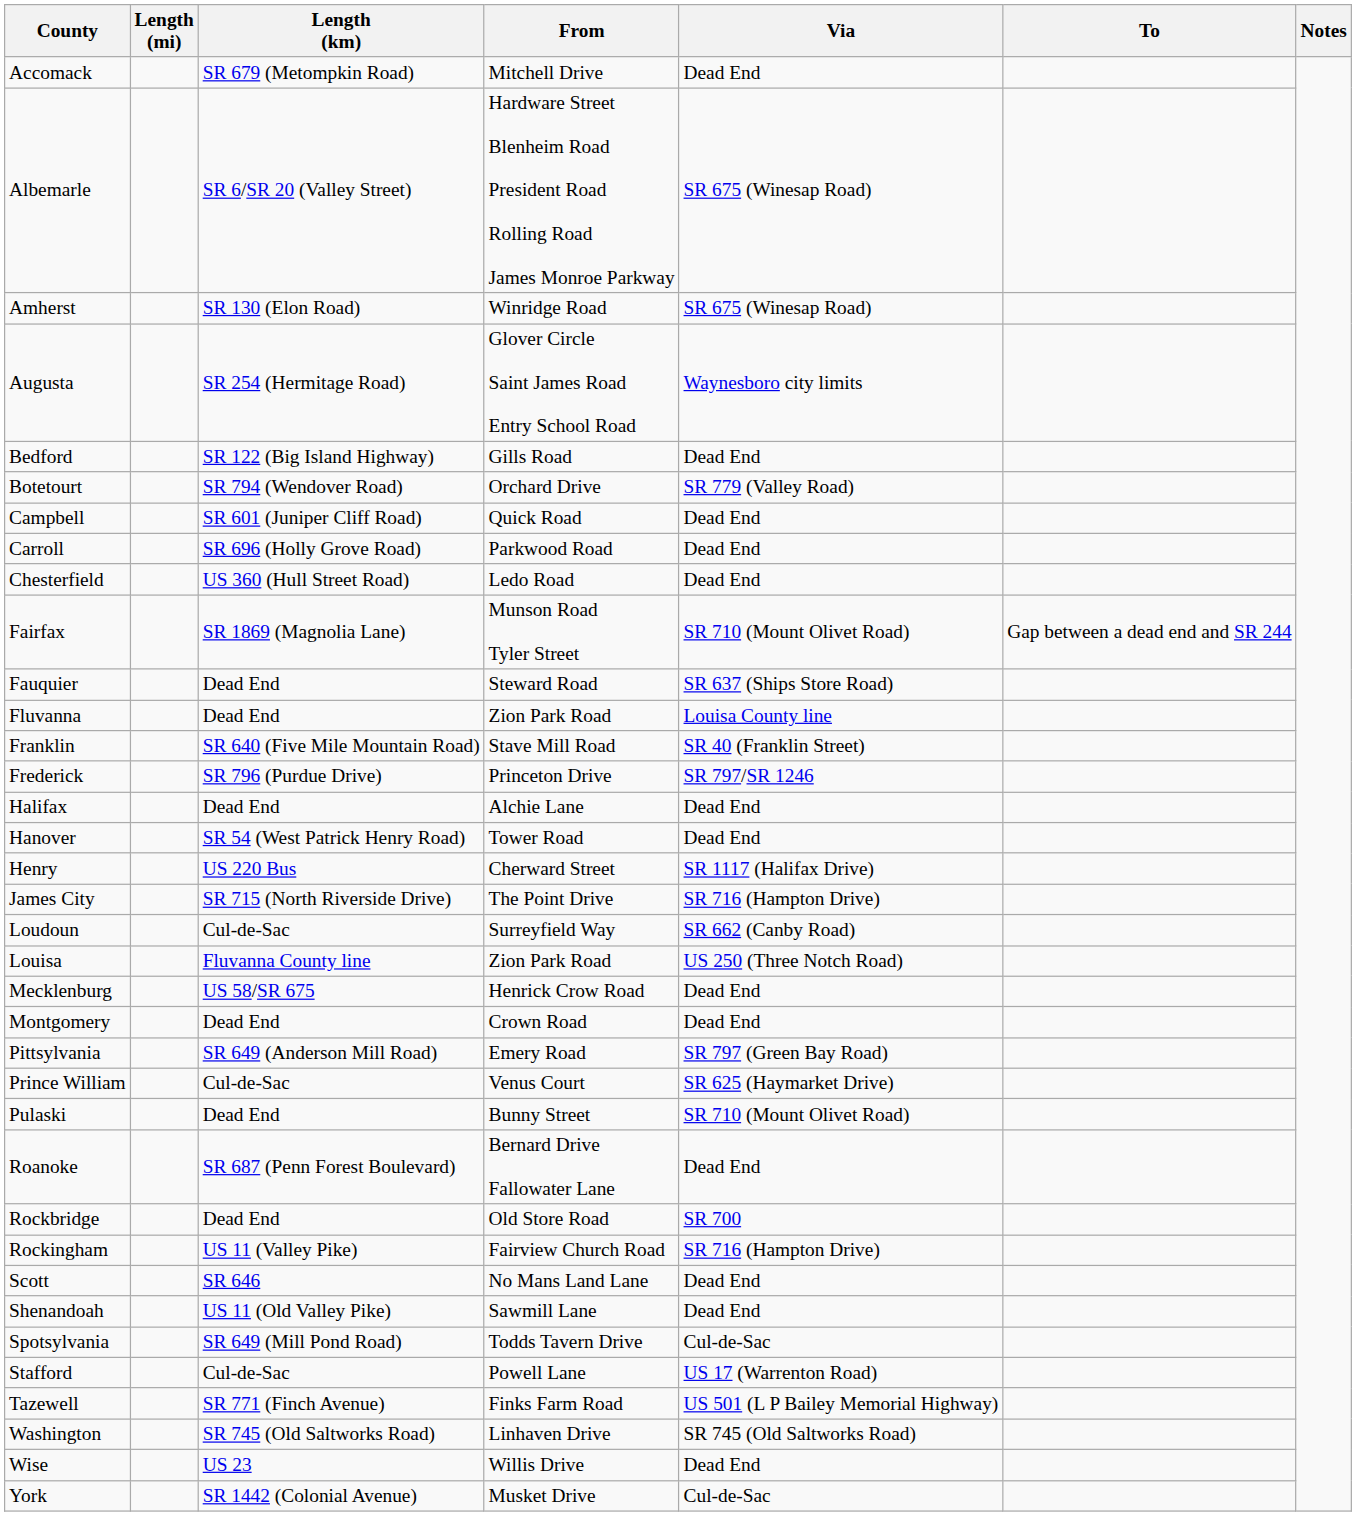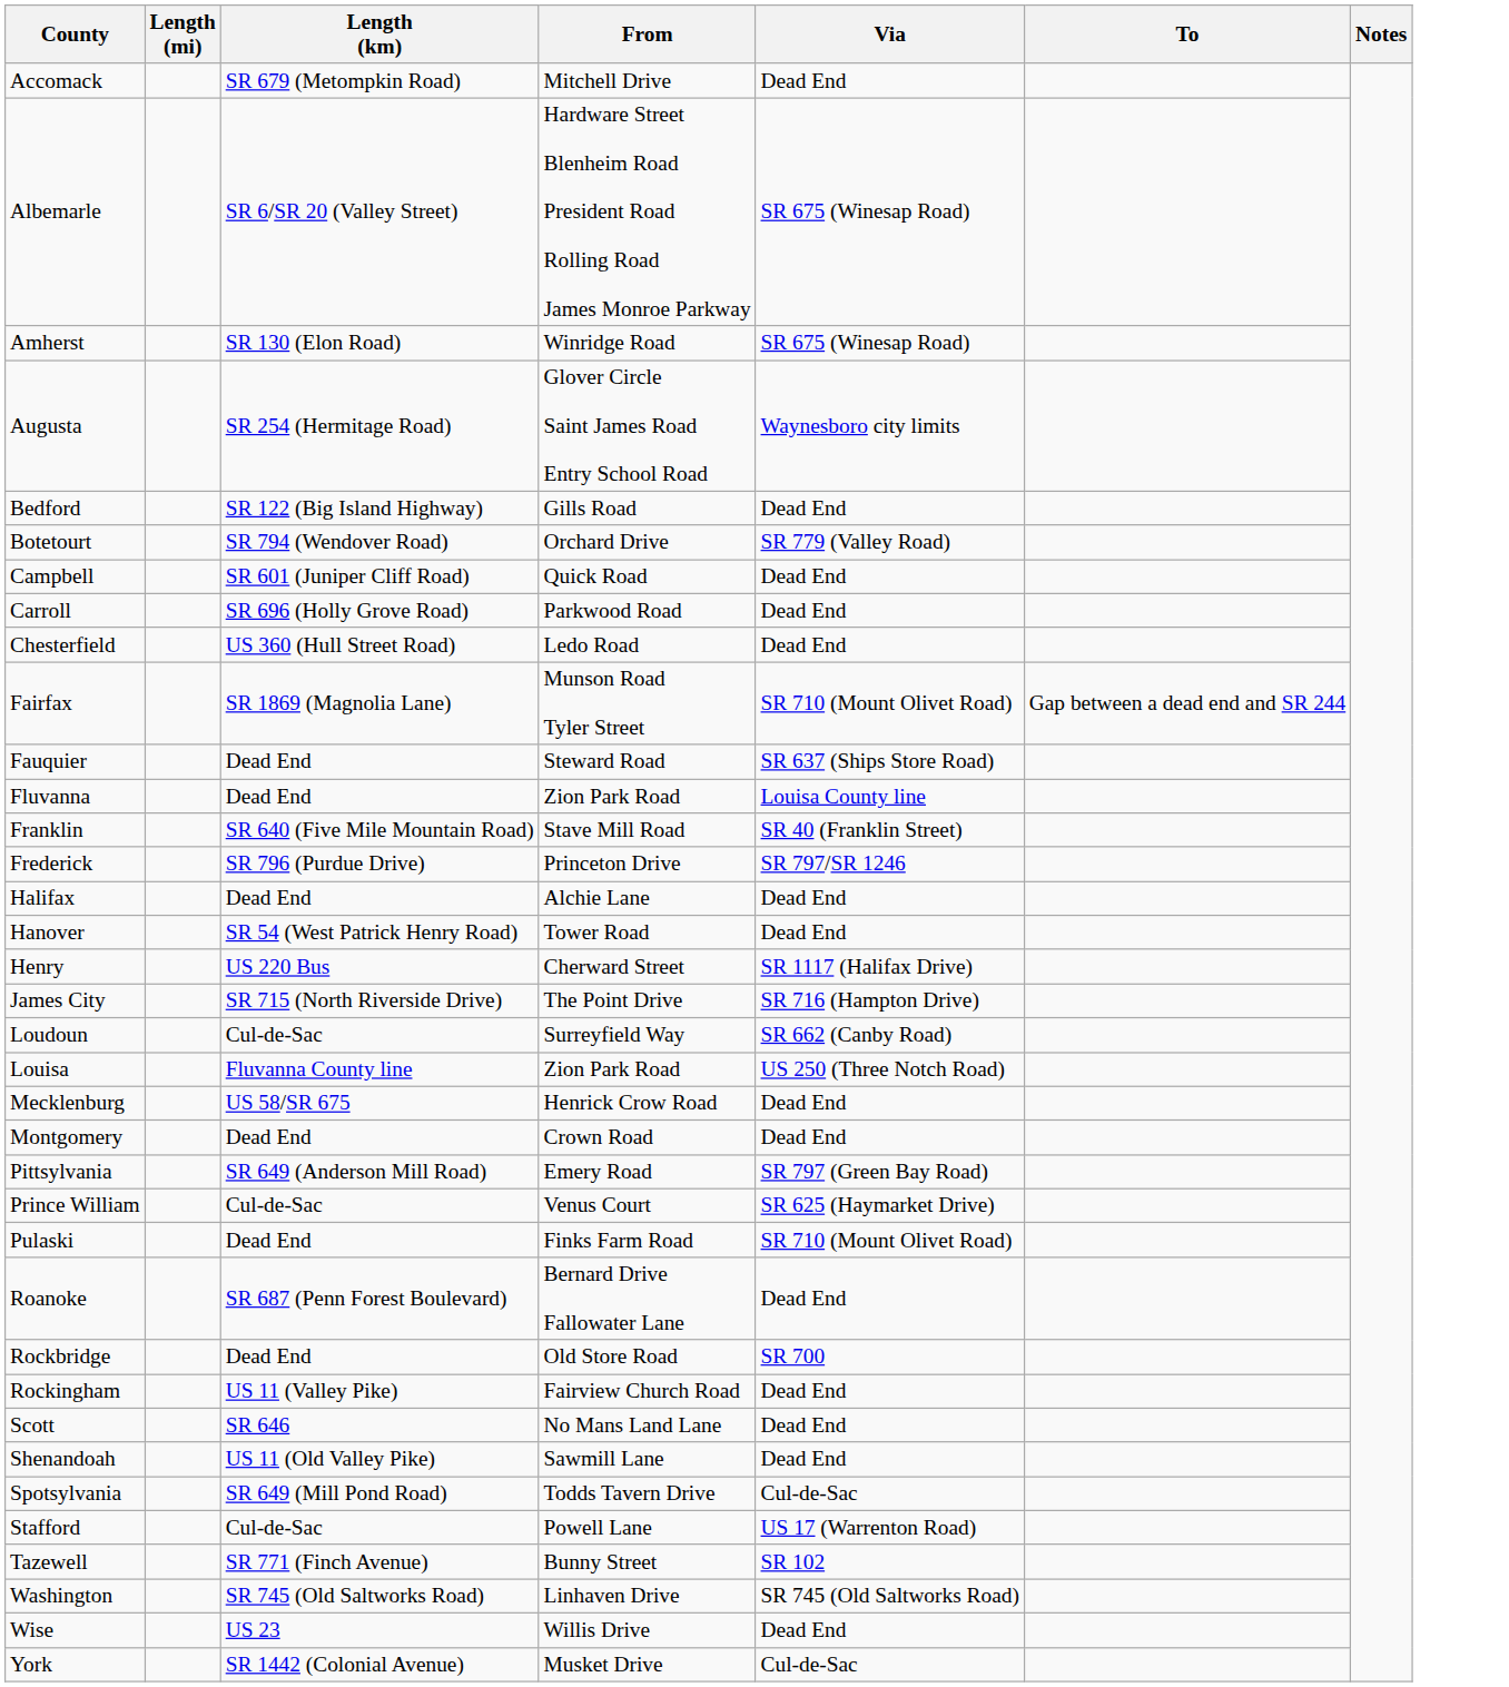Pulaski | From: Bunny Street -> Finks Farm Road
Rockingham | Via: SR 716 (Hampton Drive) -> Dead End
Tazewell | From: Finks Farm Road -> Bunny Street
Tazewell | Via: US 501 (L P Bailey Memorial Highway) -> SR 102
